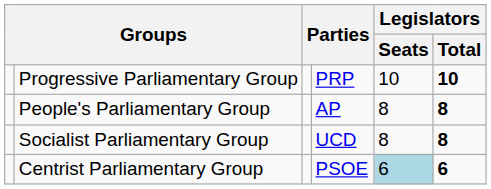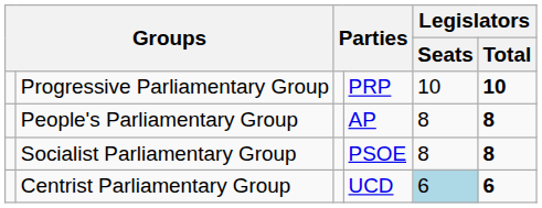Socialist Parliamentary Group | column 4: UCD -> PSOE
Centrist Parliamentary Group | column 4: PSOE -> UCD
